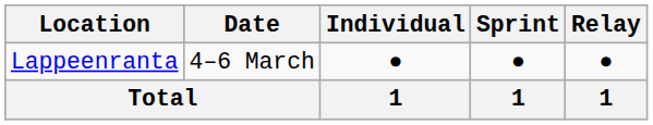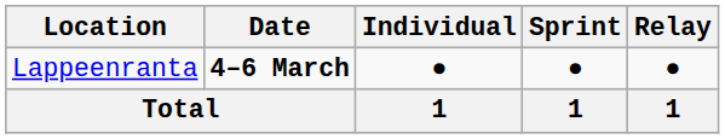Lappeenranta | Date: normal -> bold
